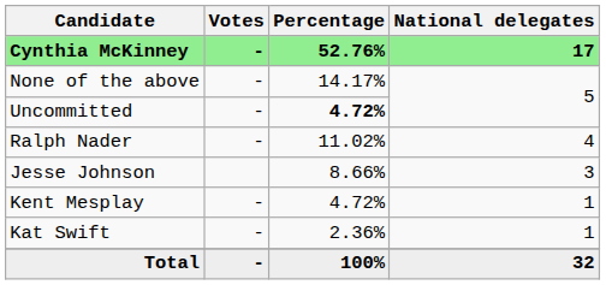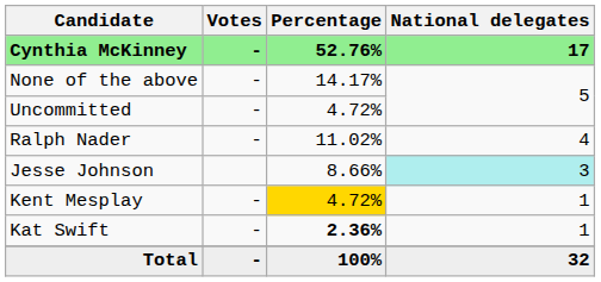Uncommitted | Percentage: bold -> normal
Jesse Johnson | National delegates: no background -> paleturquoise background
Kent Mesplay | Percentage: no background -> gold background
Kat Swift | Percentage: normal -> bold
